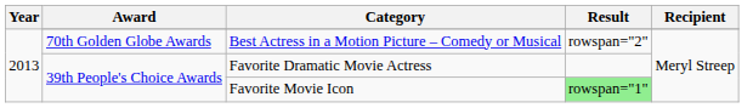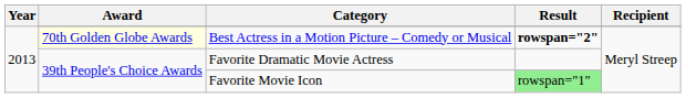Best Actress in a Motion Picture – Comedy or Musical | Award: no background -> lightyellow background
Best Actress in a Motion Picture – Comedy or Musical | Result: normal -> bold
